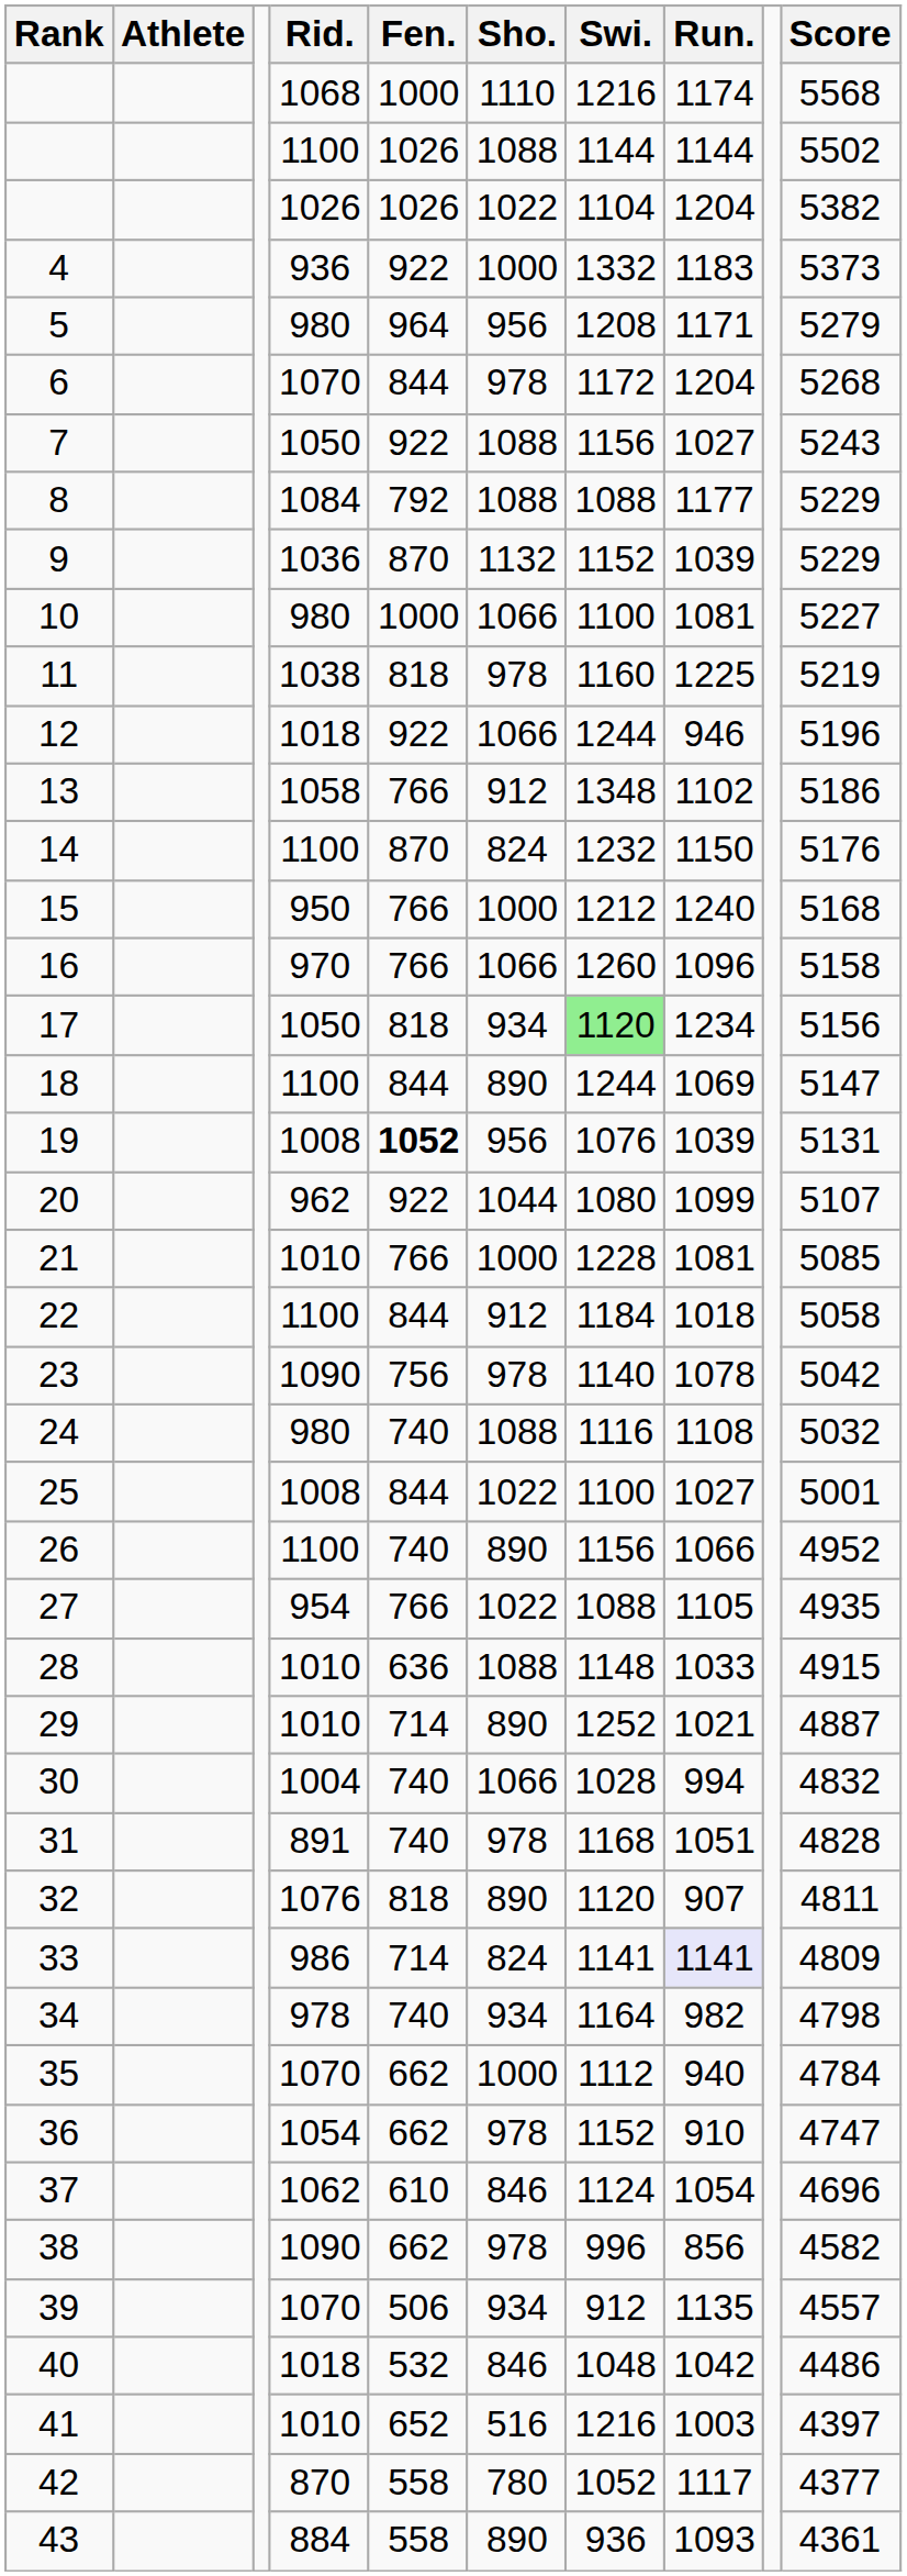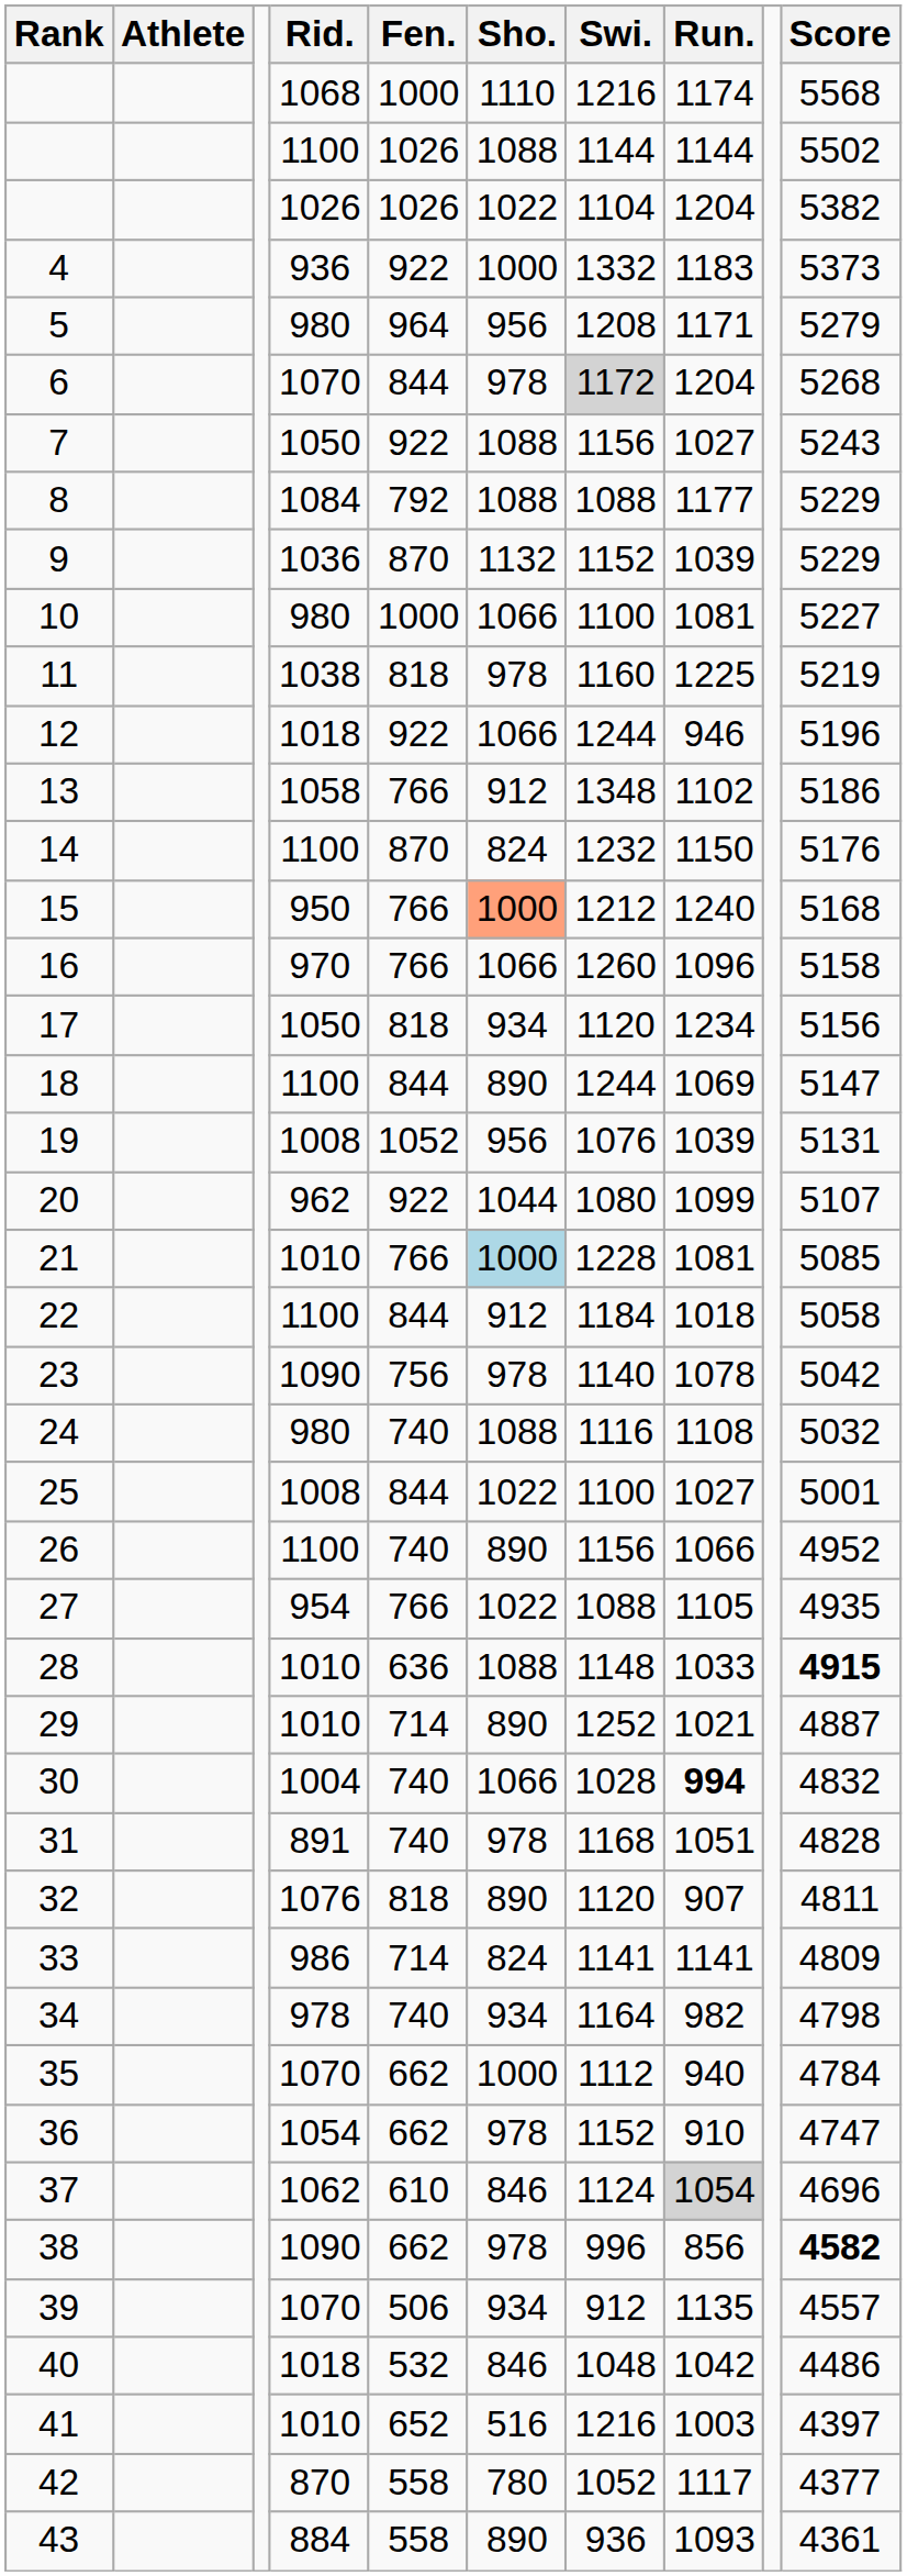6 | Swi.: no background -> lightgrey background
15 | Sho.: no background -> lightsalmon background
17 | Swi.: lightgreen background -> no background
19 | Fen.: bold -> normal
21 | Sho.: no background -> lightblue background
28 | Score: normal -> bold
30 | Run.: normal -> bold
33 | Run.: lavender background -> no background
37 | Run.: no background -> lightgrey background
38 | Score: normal -> bold
